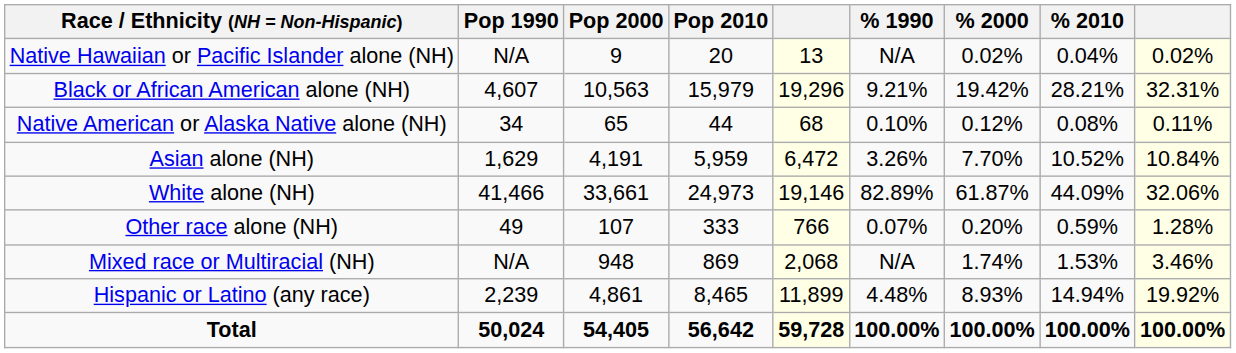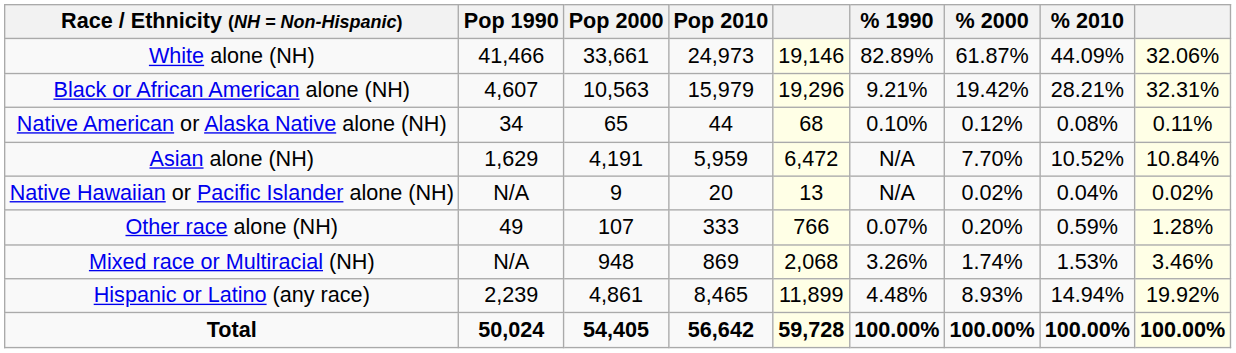rows swapped: White alone (NH) <-> Native Hawaiian or Pacific Islander alone (NH)
Asian alone (NH) | % 1990: 3.26% -> N/A
Mixed race or Multiracial (NH) | % 1990: N/A -> 3.26%
